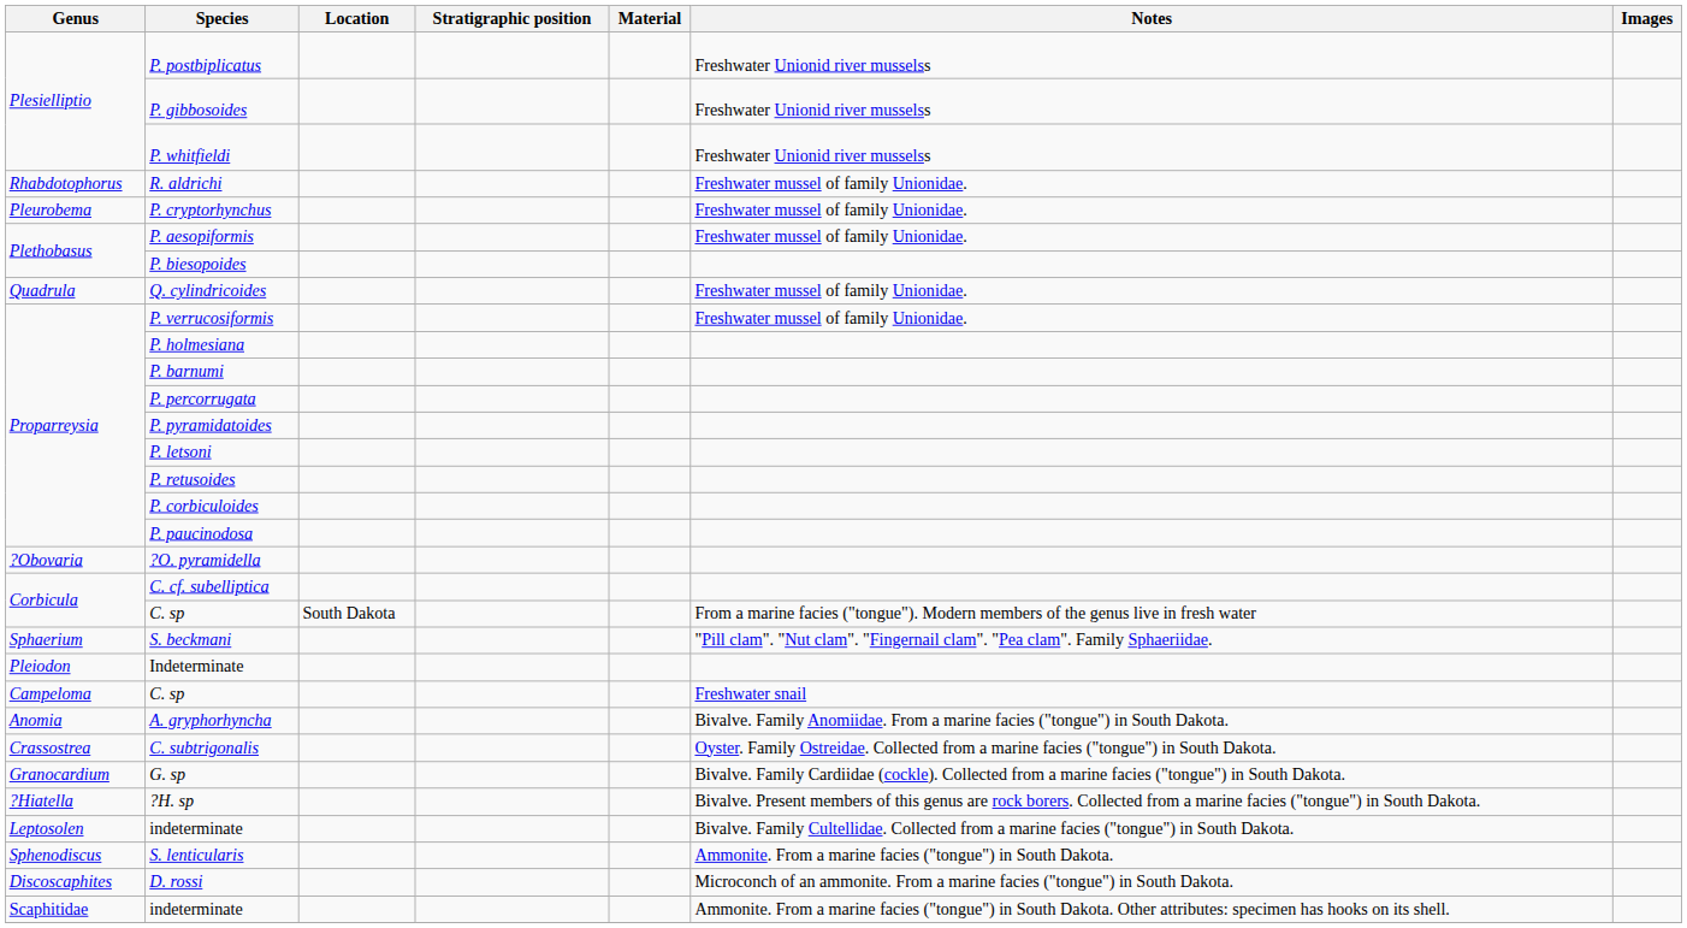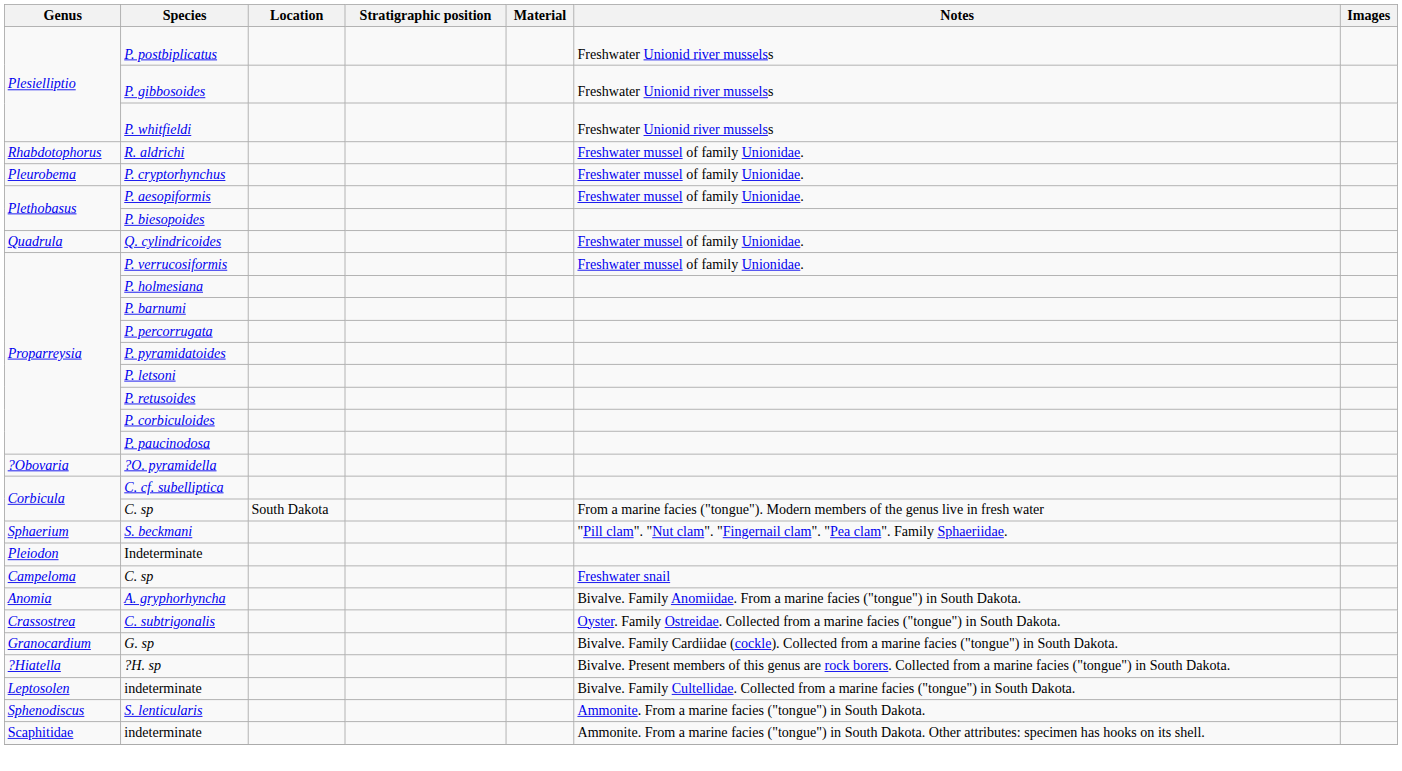- row: Discoscaphites | D. rossi | Microconch of an ammonite. From a marine facies ("tongue") in South Dakota.
